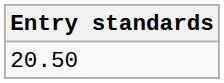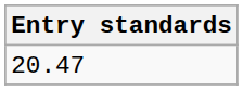row 2 | column 1: 20.50 -> 20.47
